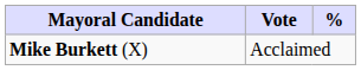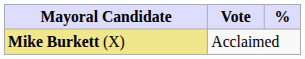Mike Burkett (X) | Mayoral Candidate: no background -> khaki background
